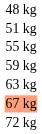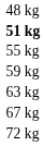51 kg | column 1: normal -> bold
67 kg | column 1: lightsalmon background -> no background
